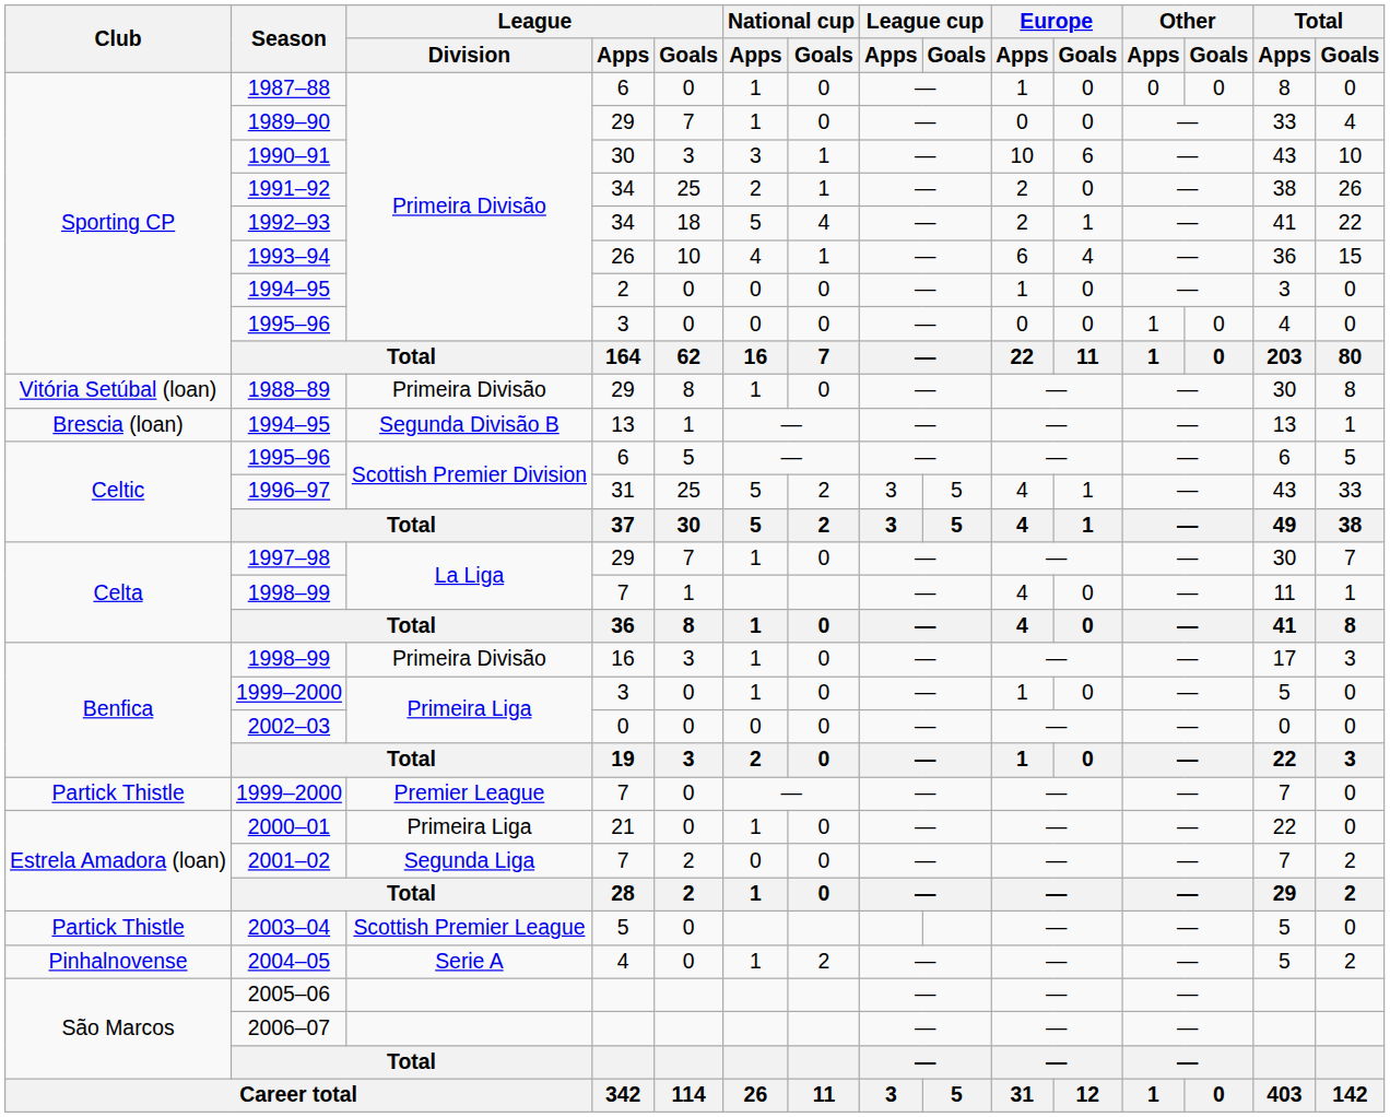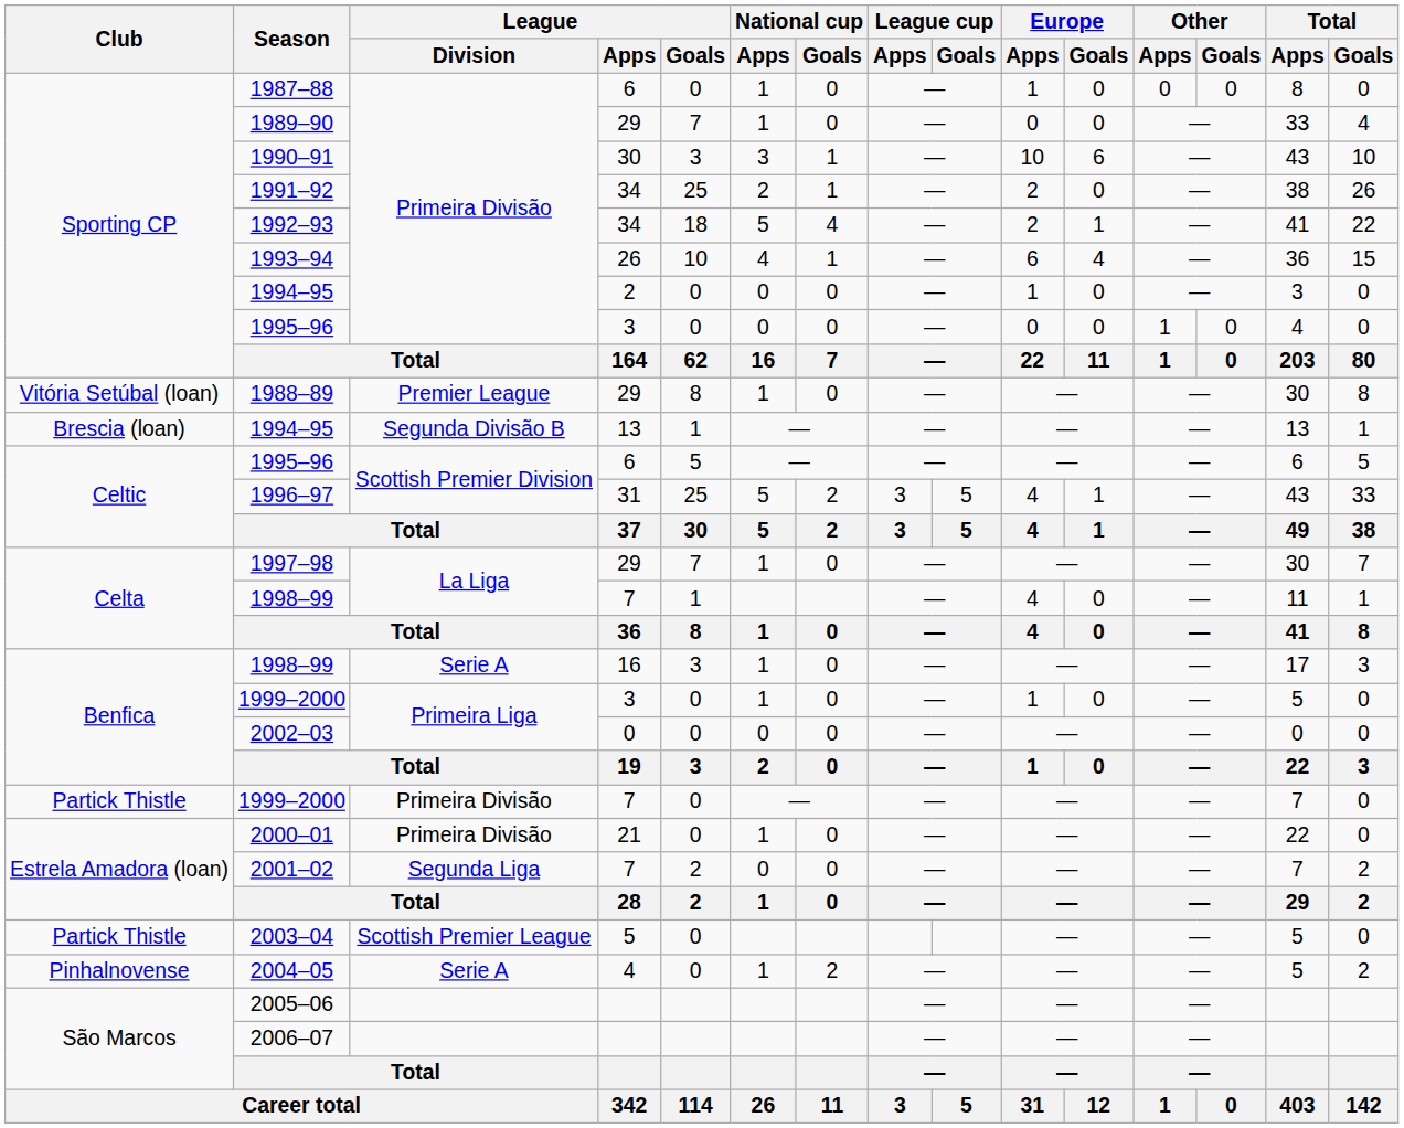1988–89 | League / Division: Primeira Divisão -> Premier League
1998–99 / 16 | League / Division: Primeira Divisão -> Serie A
1999–2000 / 7 | League / Division: Premier League -> Primeira Divisão
2000–01 | League / Division: Primeira Liga -> Primeira Divisão
